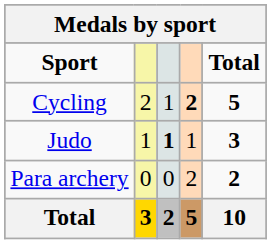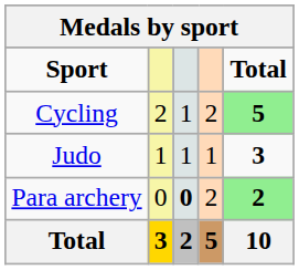Cycling | column 4: bold -> normal
Cycling | Total: no background -> lightgreen background
Judo | column 3: bold -> normal
Para archery | column 3: normal -> bold
Para archery | Total: no background -> lightgreen background
